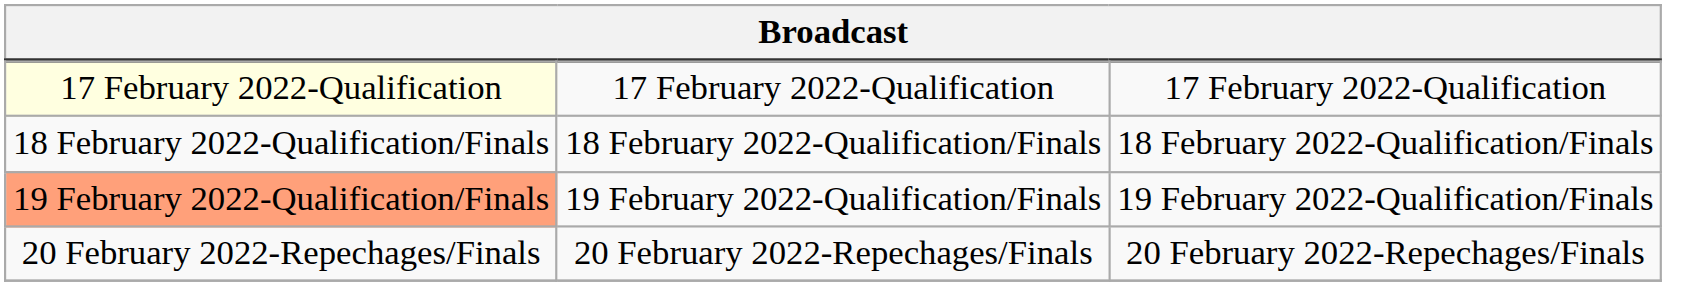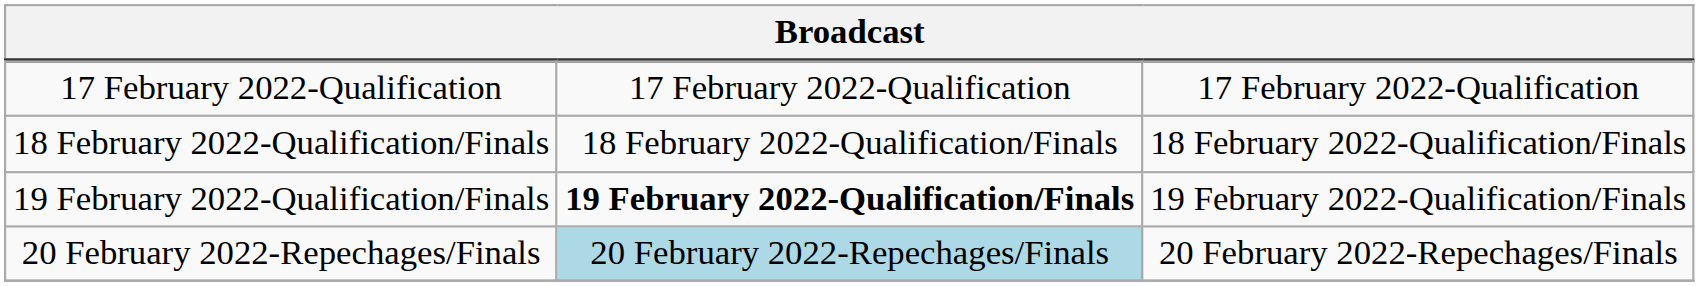row 2 | column 1: lightyellow background -> no background
row 4 | column 1: lightsalmon background -> no background
row 4 | column 2: normal -> bold
row 5 | column 2: no background -> lightblue background
